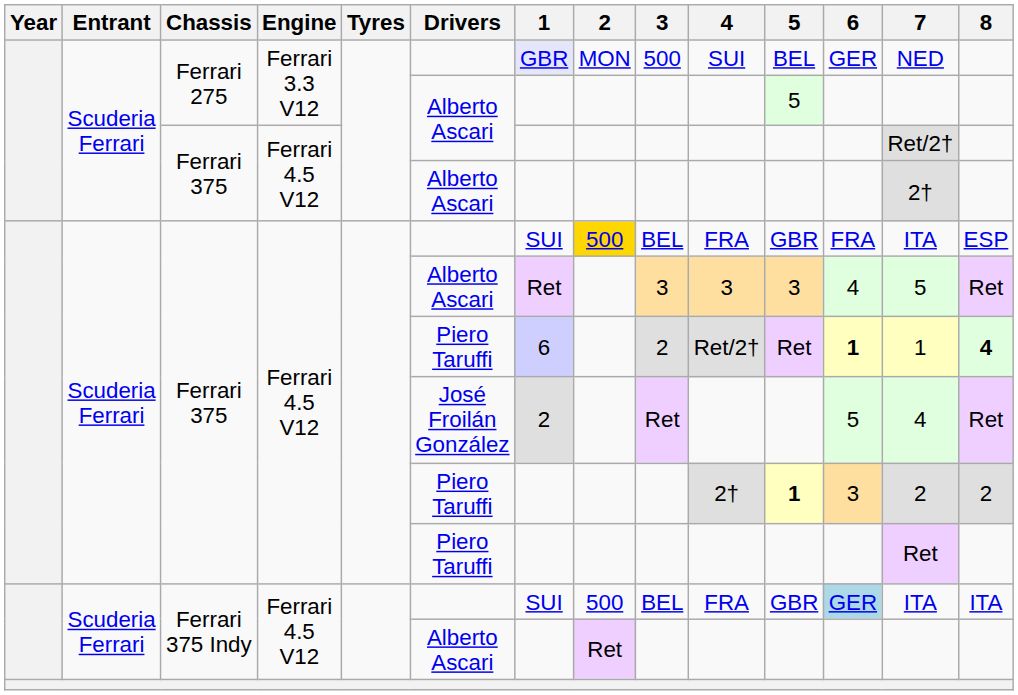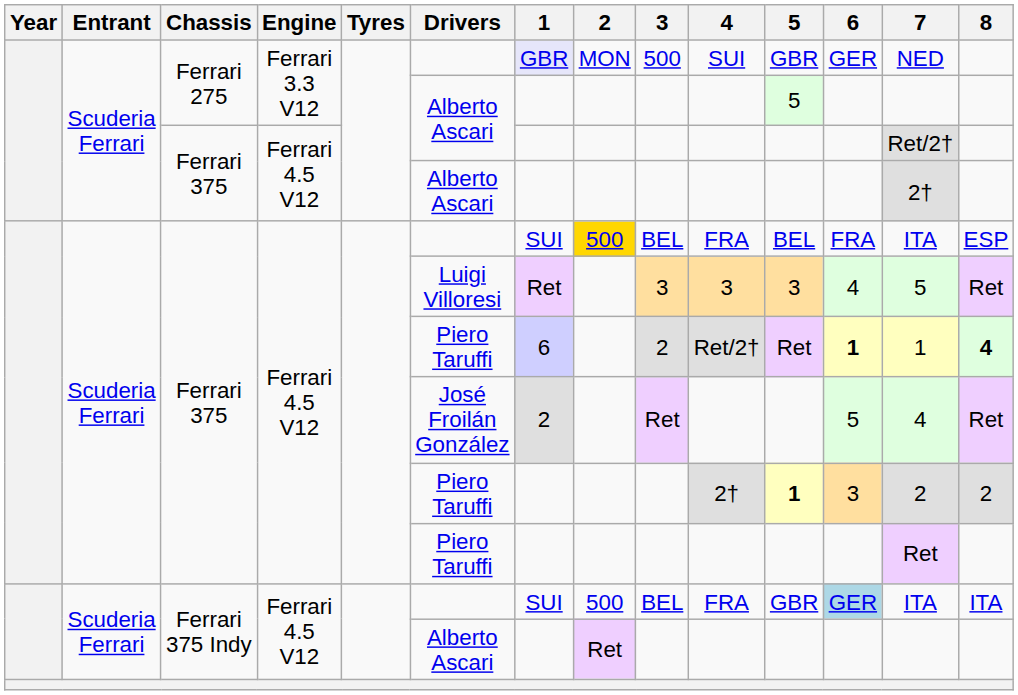row 2 | 5: BEL -> GBR
row 6 | 5: GBR -> BEL
row 7 | Drivers: Alberto Ascari -> Luigi Villoresi
